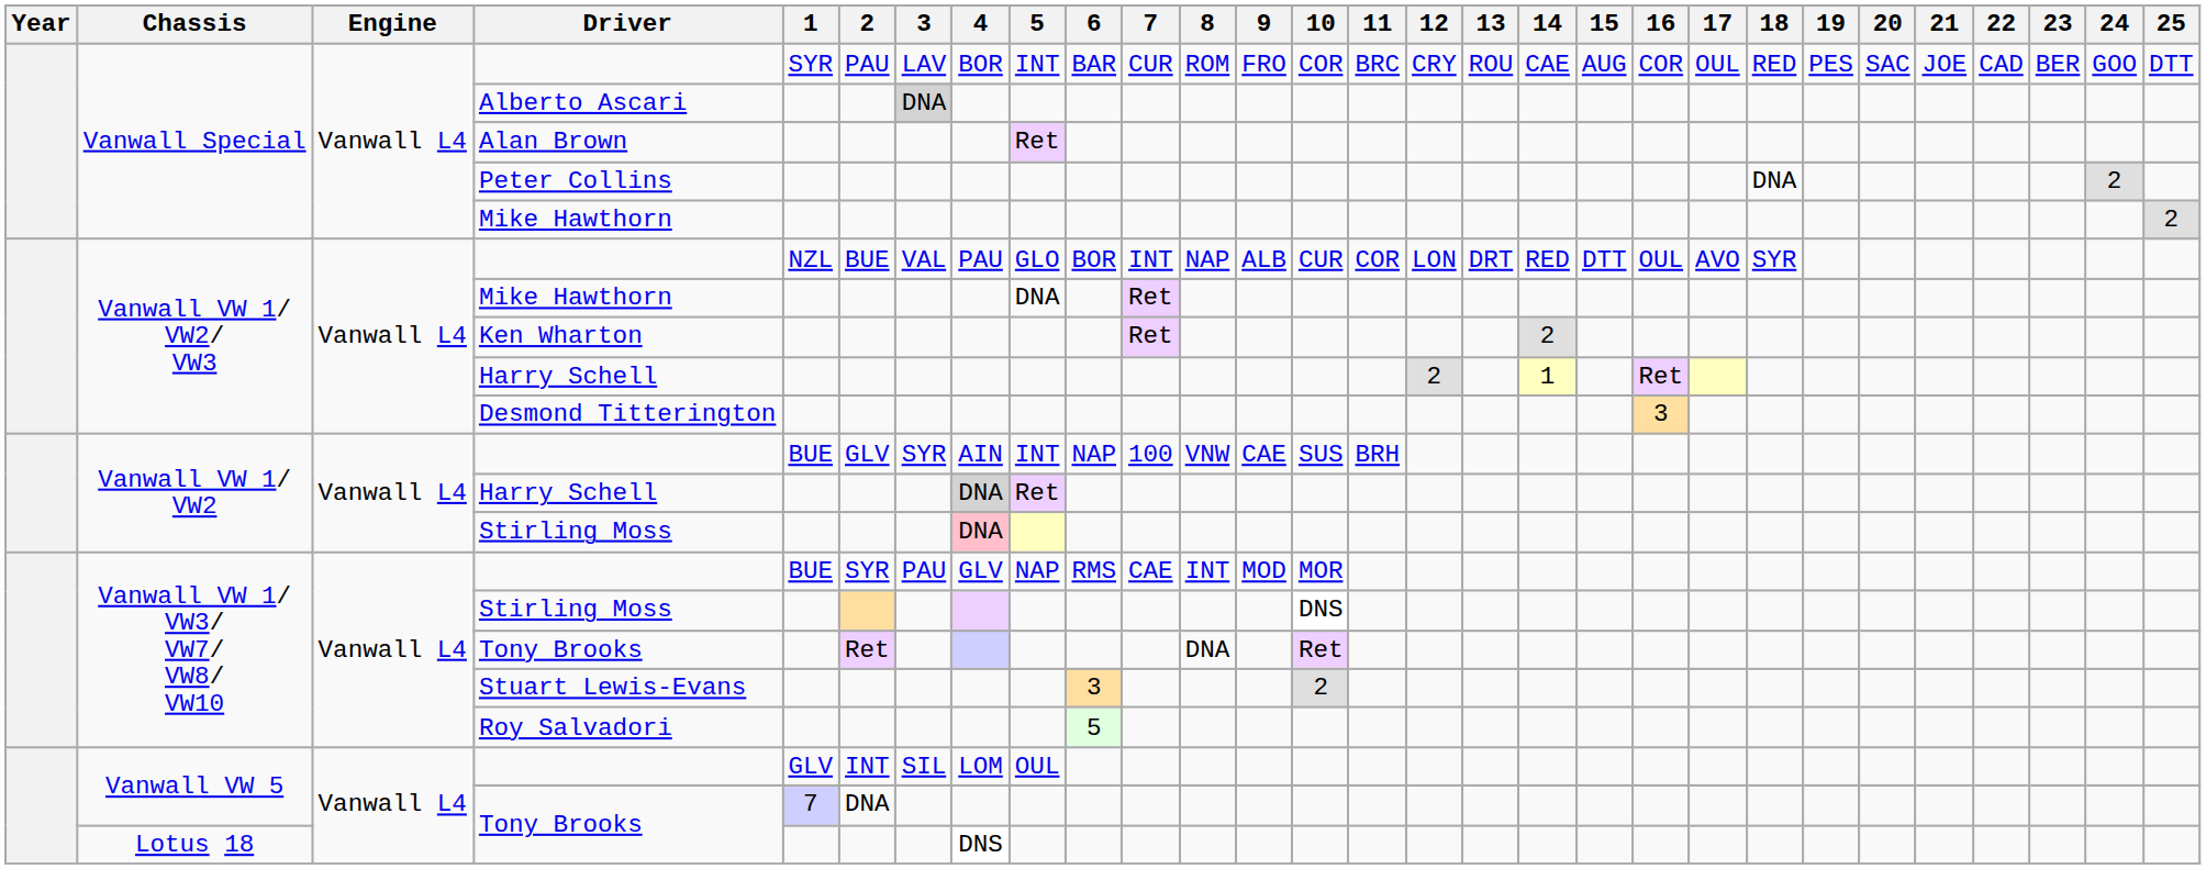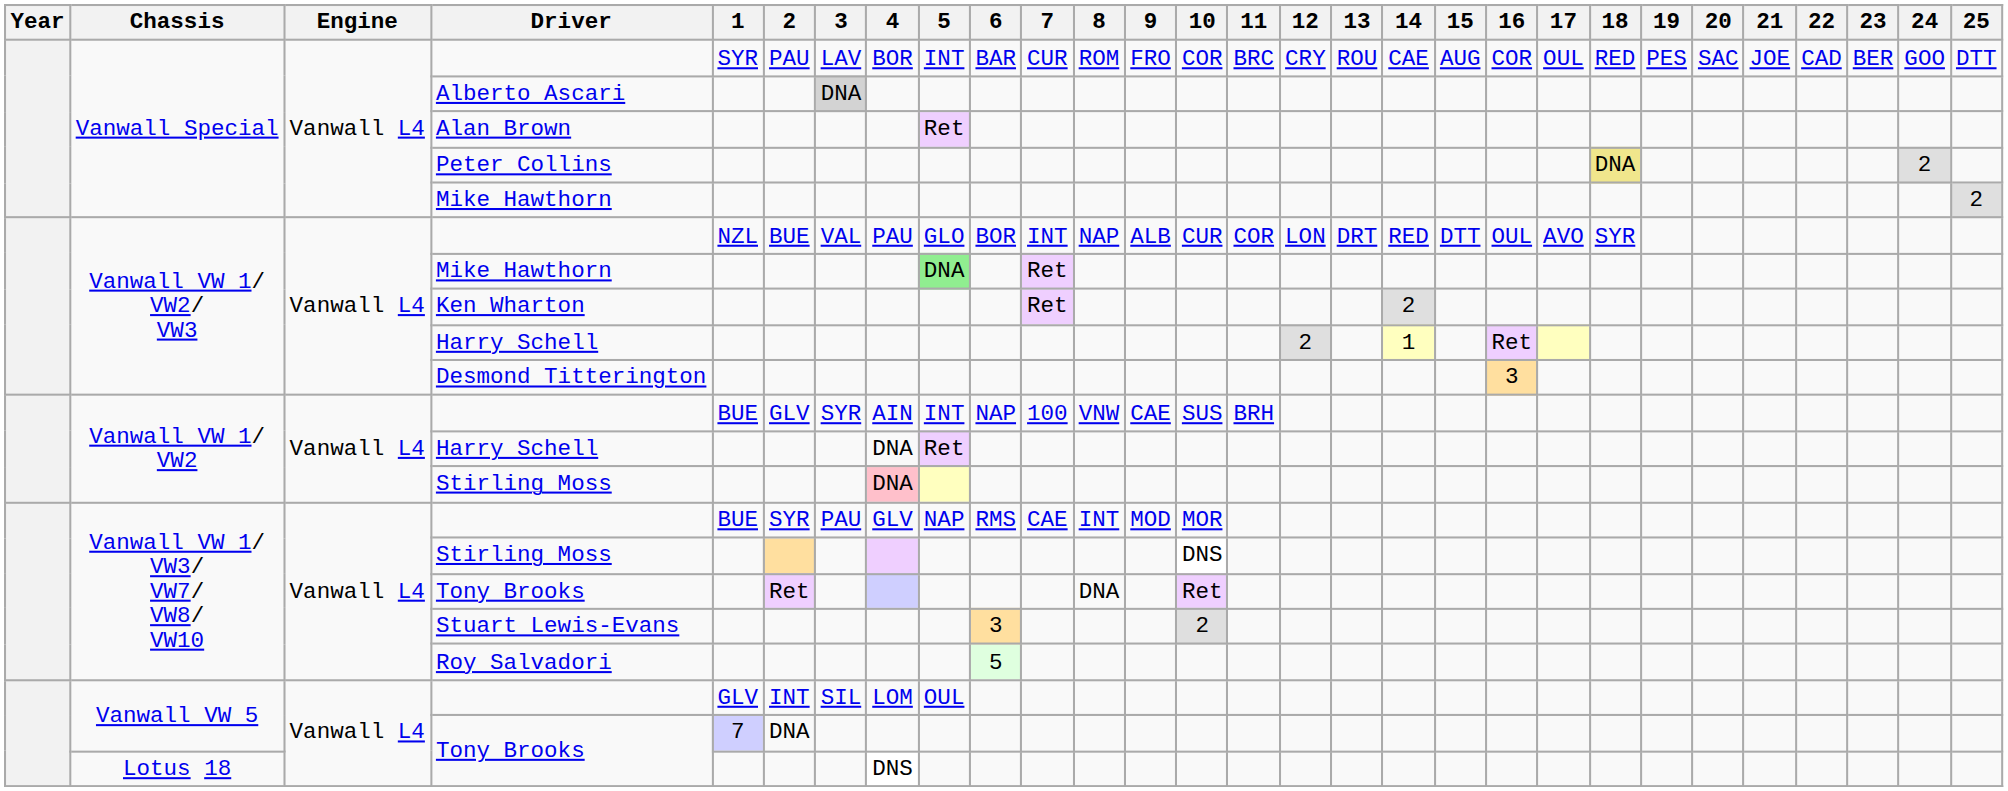Peter Collins | 18: no background -> khaki background
Vanwall VW 1/ VW2/ VW3 / Mike Hawthorn | 5: no background -> lightgreen background
Vanwall VW 1/ VW2 / Harry Schell | 4: lightgrey background -> no background
